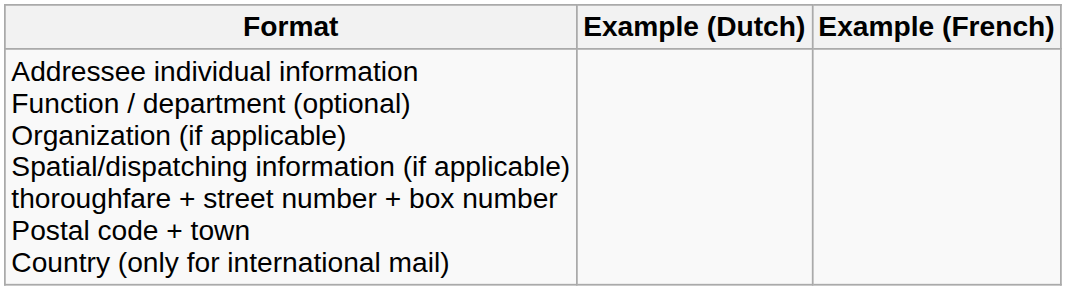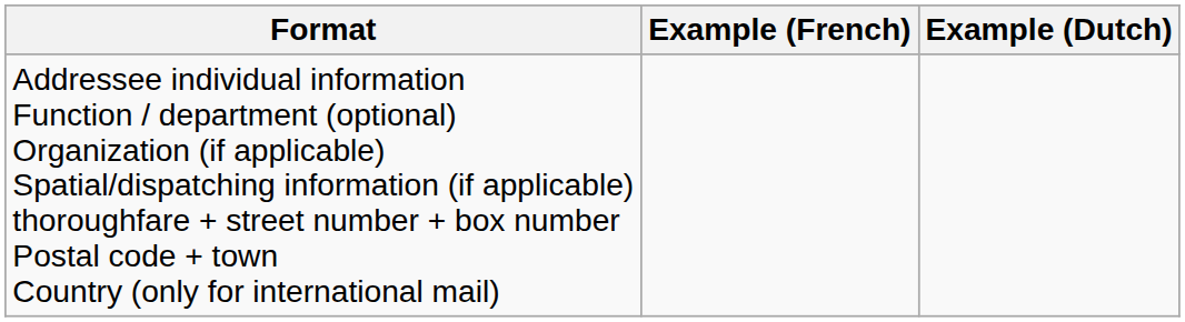columns swapped: Example (French) <-> Example (Dutch)
